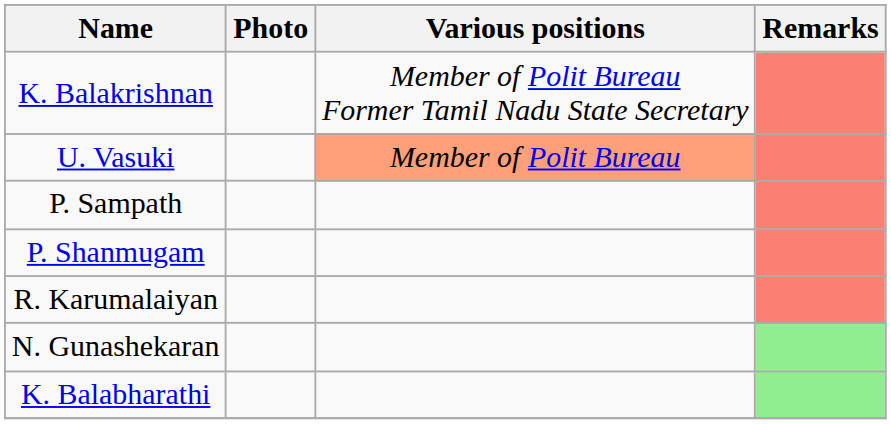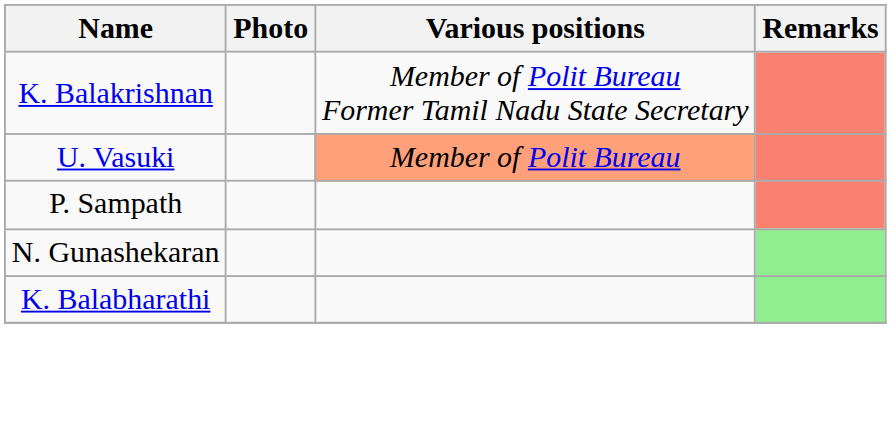- row: P. Shanmugam
- row: R. Karumalaiyan
